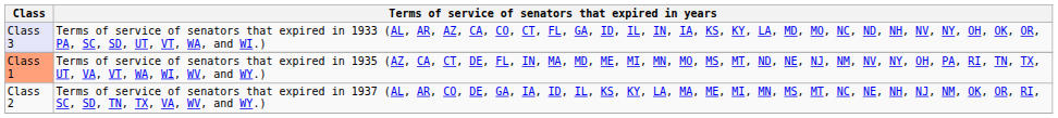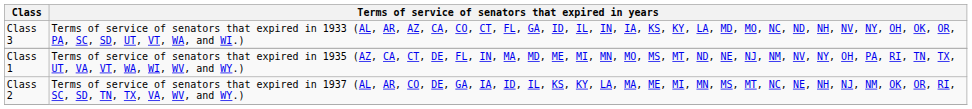Class 3 | Class: lavender background -> no background
Class 1 | Class: lightsalmon background -> no background
